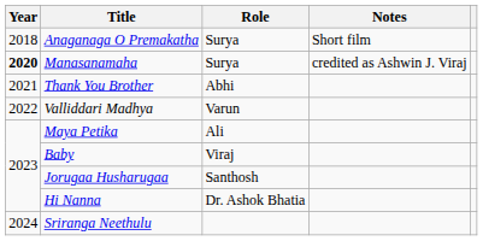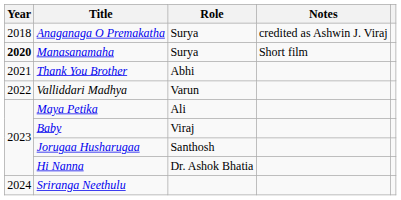Anaganaga O Premakatha | Notes: Short film -> credited as Ashwin J. Viraj
Manasanamaha | Notes: credited as Ashwin J. Viraj -> Short film
